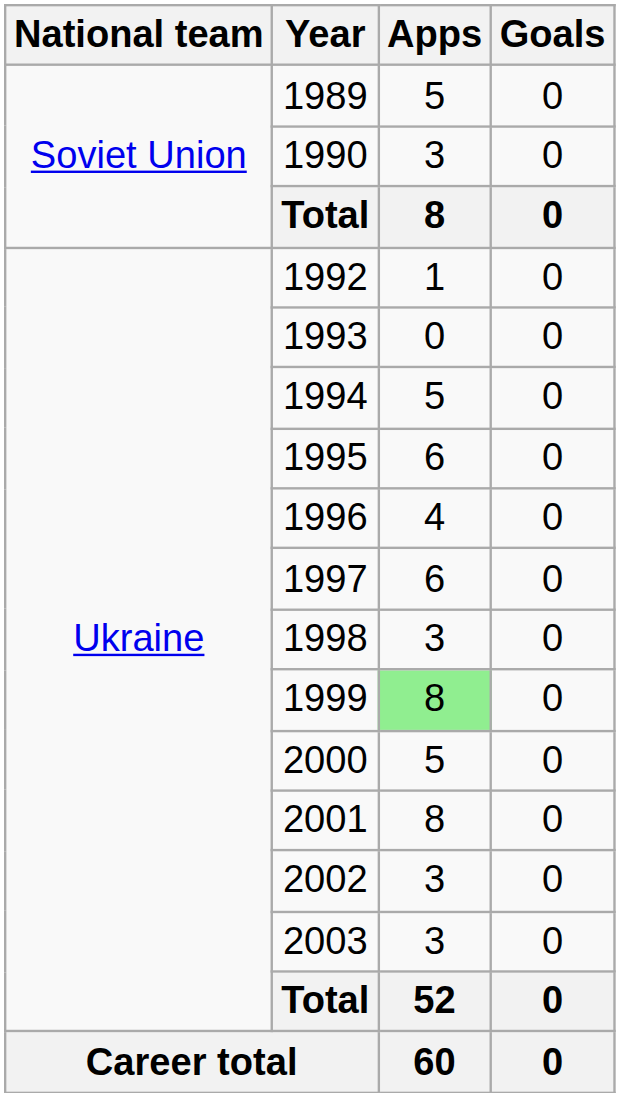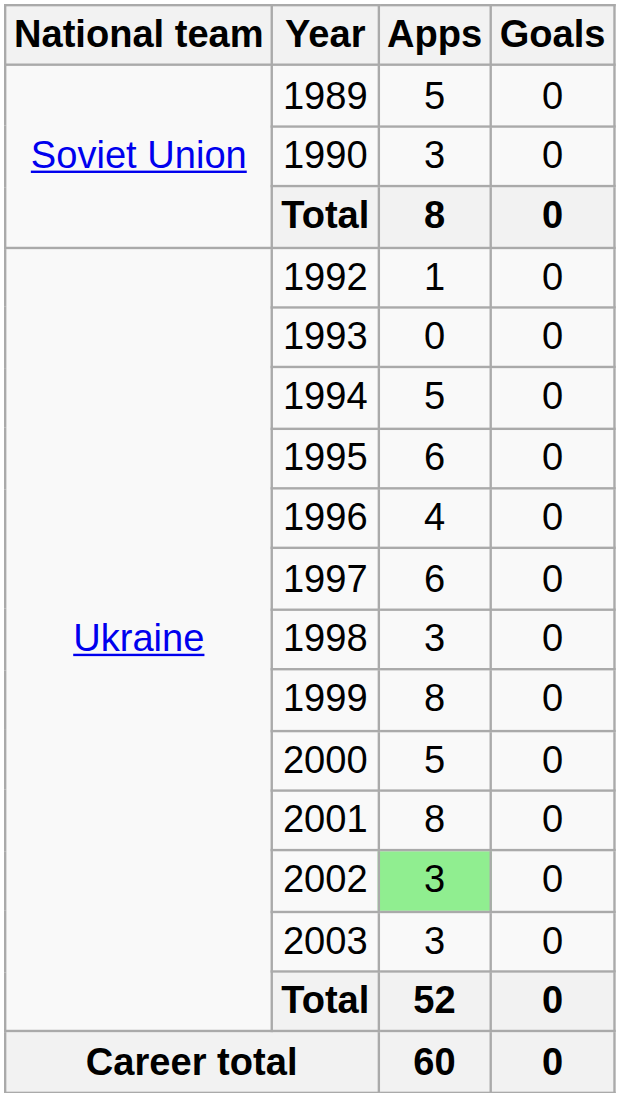1999 | Apps: lightgreen background -> no background
2002 | Apps: no background -> lightgreen background
